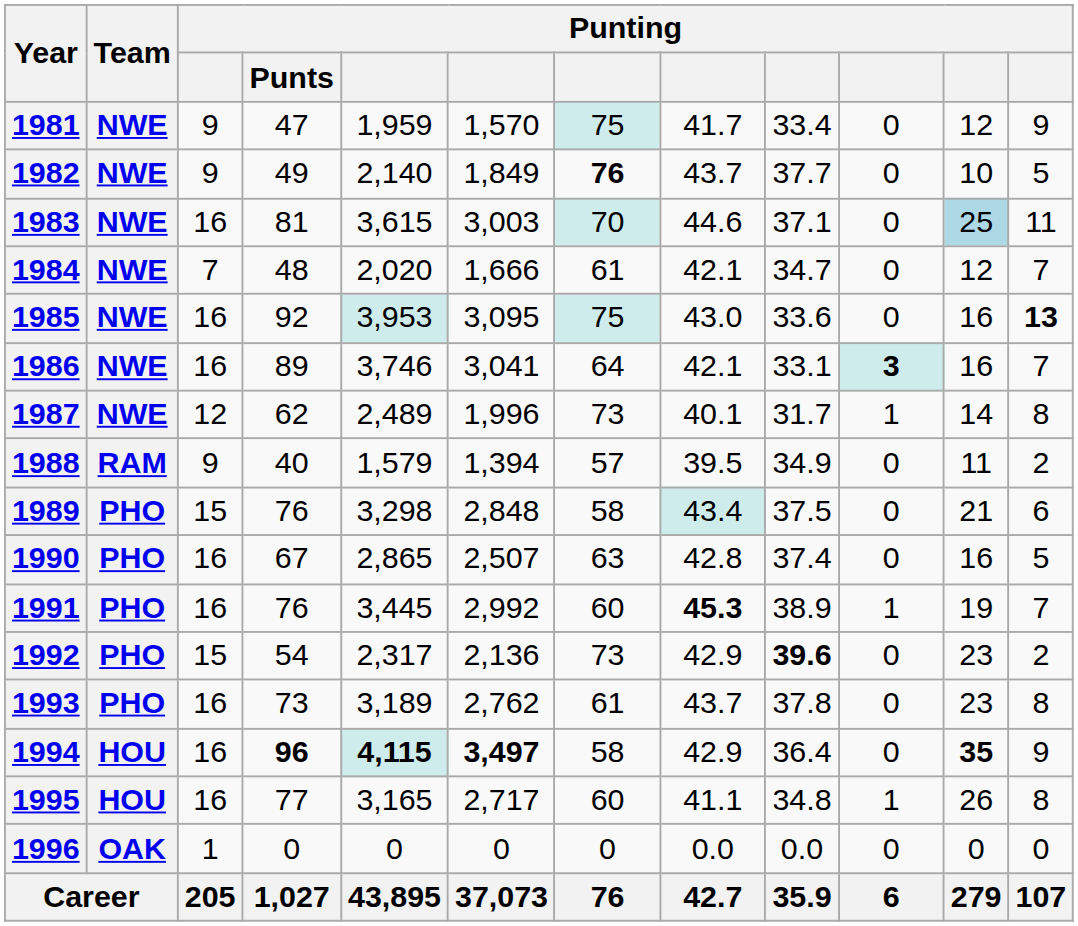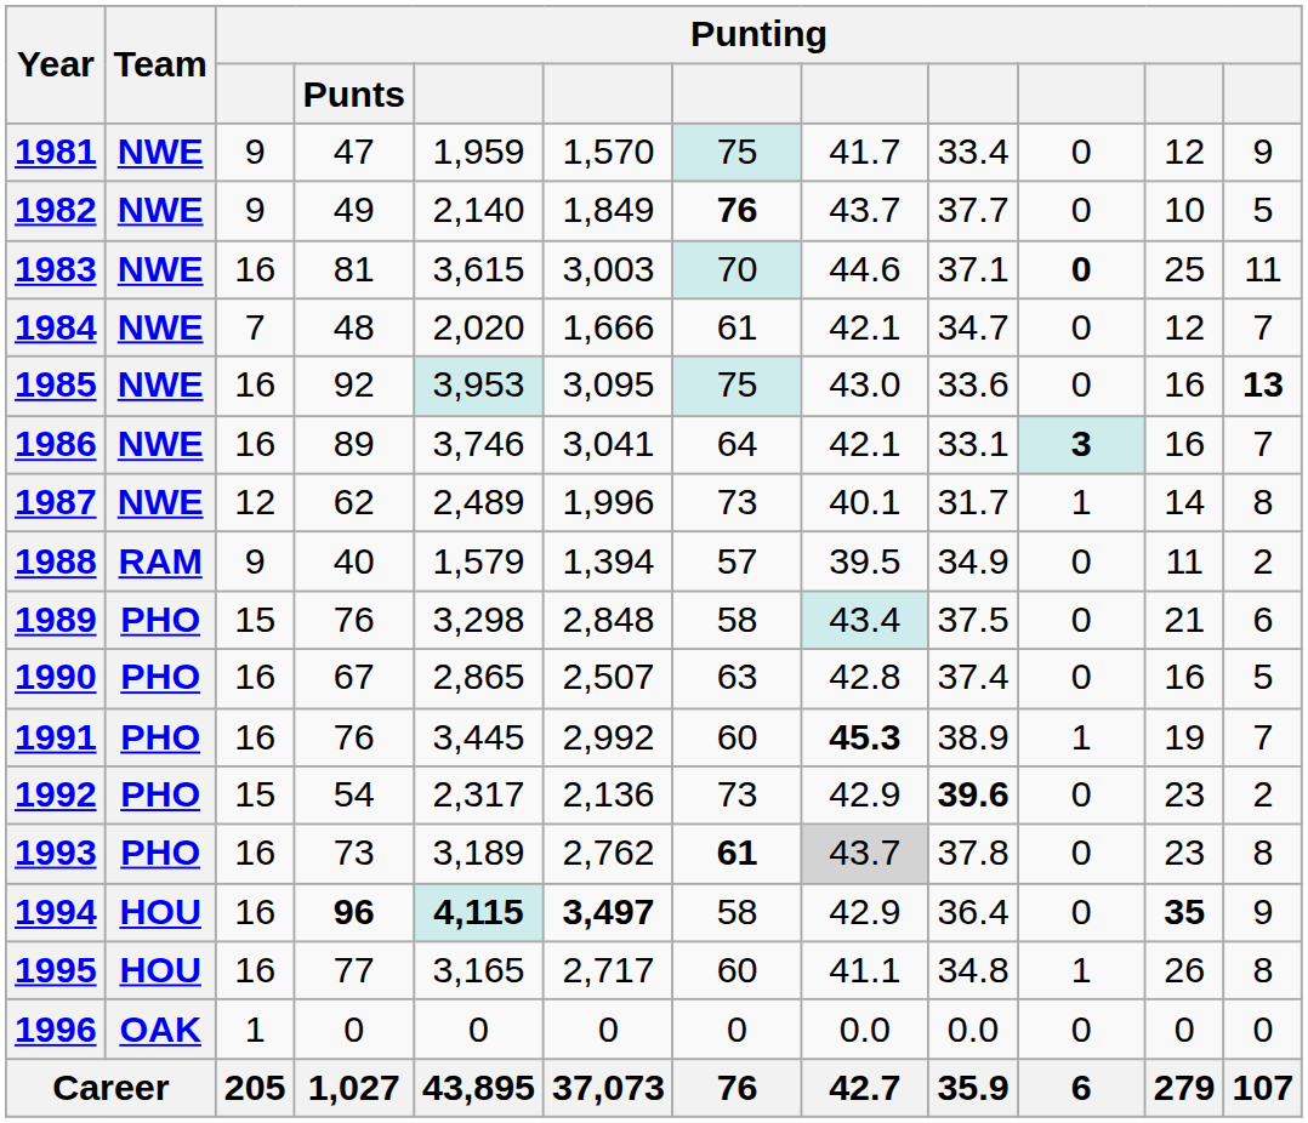1983 | column 10: normal -> bold
1983 | column 11: lightblue background -> no background
1993 | column 7: normal -> bold
1993 | column 8: no background -> lightgrey background
